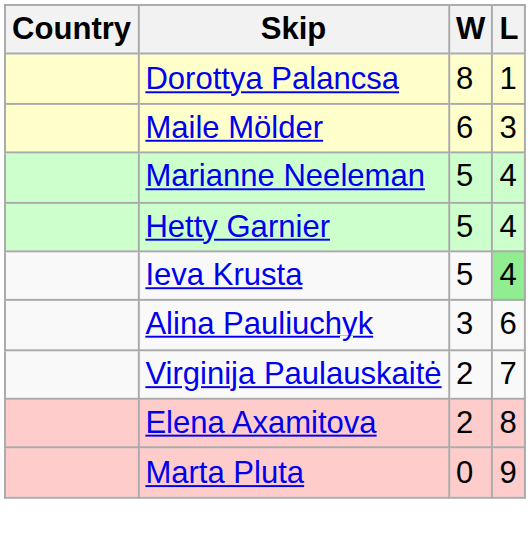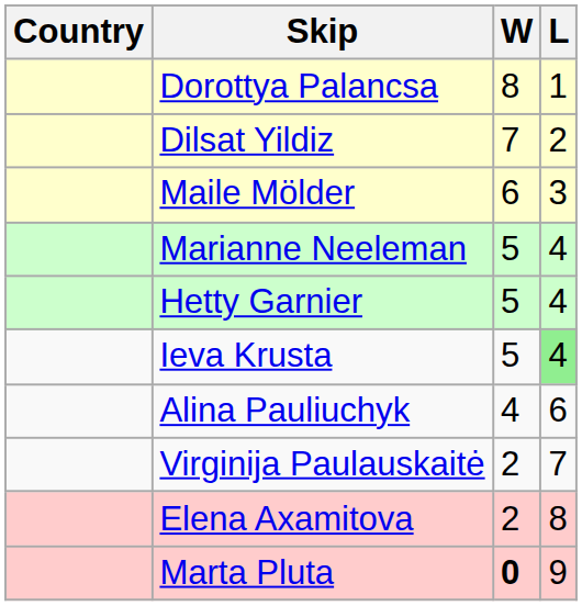+ row: Dilsat Yildiz | 7 | 2
Alina Pauliuchyk | W: 3 -> 4
Marta Pluta | W: normal -> bold
